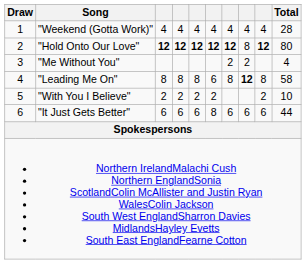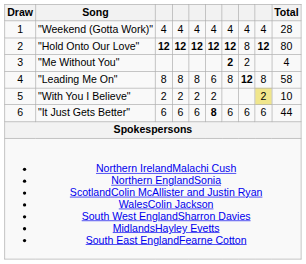"Me Without You" | column 7: normal -> bold
"With You I Believe" | column 9: no background -> khaki background
"It Just Gets Better" | column 6: normal -> bold
